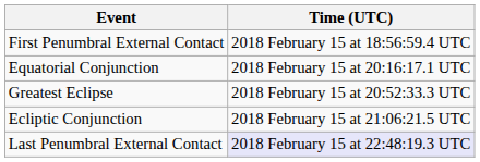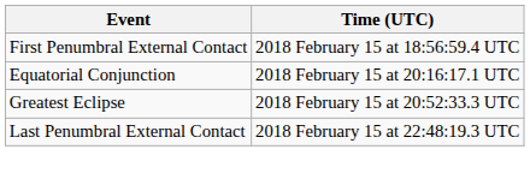- row: Ecliptic Conjunction | 2018 February 15 at 21:06:21.5 UTC
Last Penumbral External Contact | Time (UTC): lavender background -> no background
